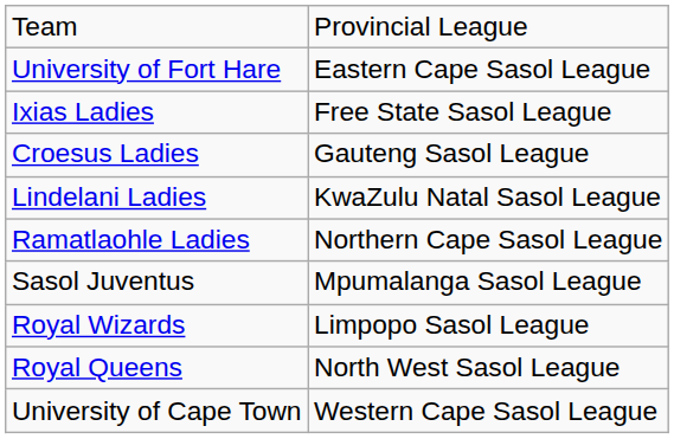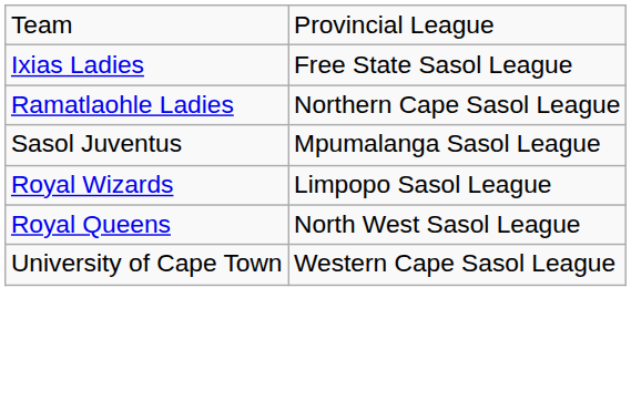- row: University of Fort Hare | Eastern Cape Sasol League
- row: Croesus Ladies | Gauteng Sasol League
- row: Lindelani Ladies | KwaZulu Natal Sasol League
